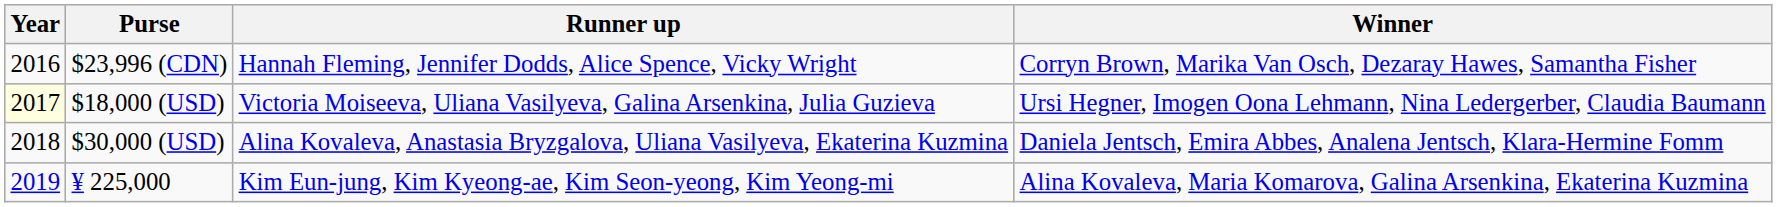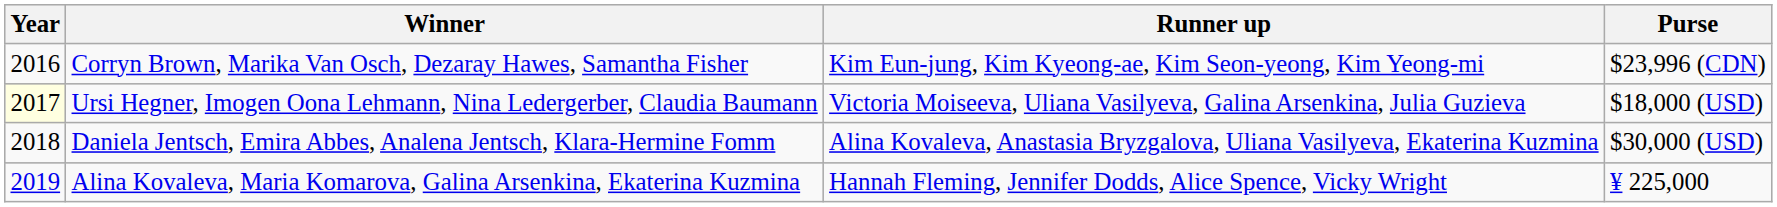columns swapped: Winner <-> Purse
row 2 | Runner up: Hannah Fleming, Jennifer Dodds, Alice Spence, Vicky Wright -> Kim Eun-jung, Kim Kyeong-ae, Kim Seon-yeong, Kim Yeong-mi
row 5 | Runner up: Kim Eun-jung, Kim Kyeong-ae, Kim Seon-yeong, Kim Yeong-mi -> Hannah Fleming, Jennifer Dodds, Alice Spence, Vicky Wright
